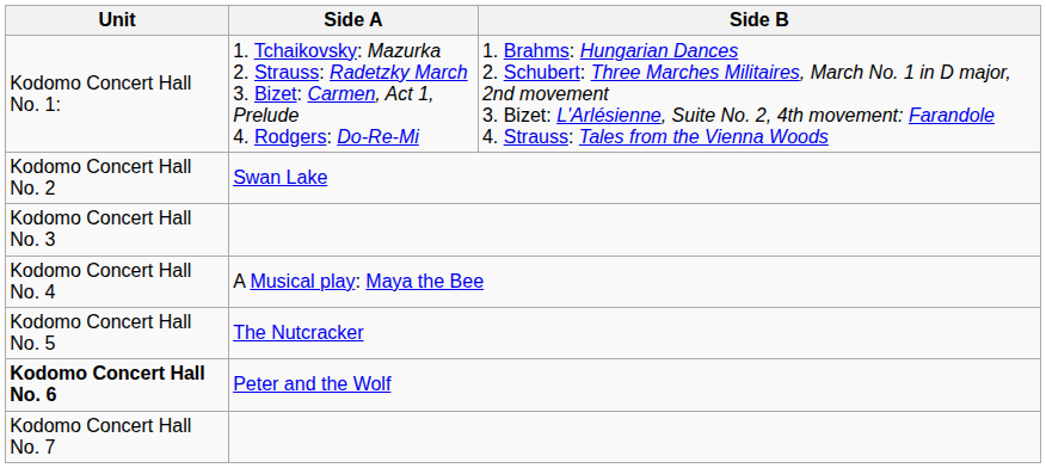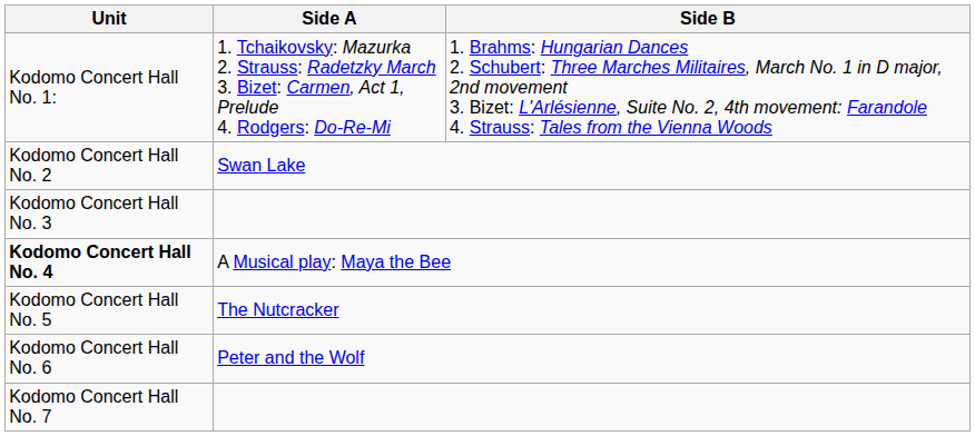Kodomo Concert Hall No. 4 | Unit: normal -> bold
Kodomo Concert Hall No. 6 | Unit: bold -> normal
